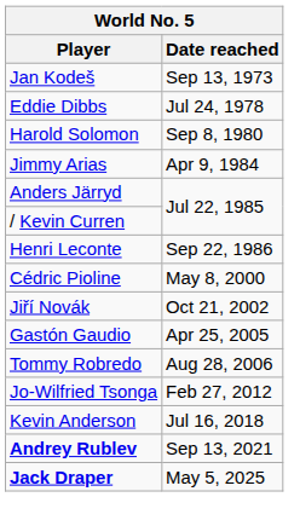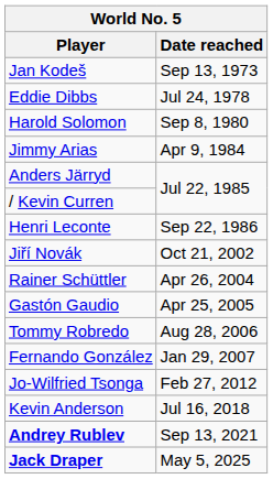- row: Cédric Pioline | May 8, 2000
+ row: Rainer Schüttler | Apr 26, 2004
+ row: Fernando González | Jan 29, 2007
